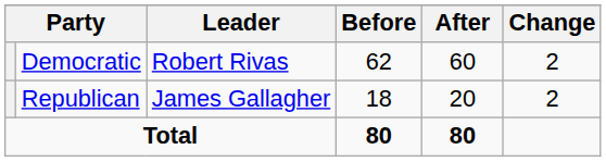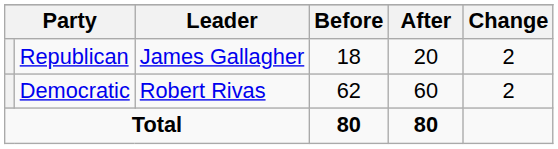rows swapped: Democratic <-> Republican
